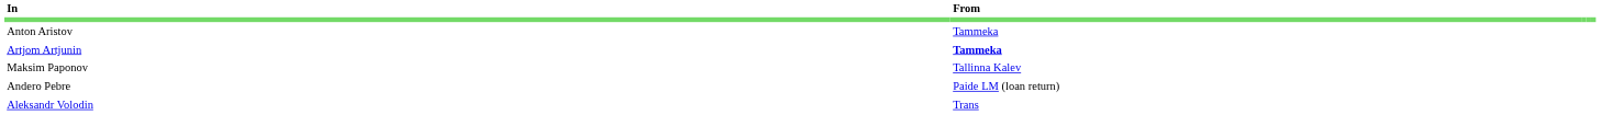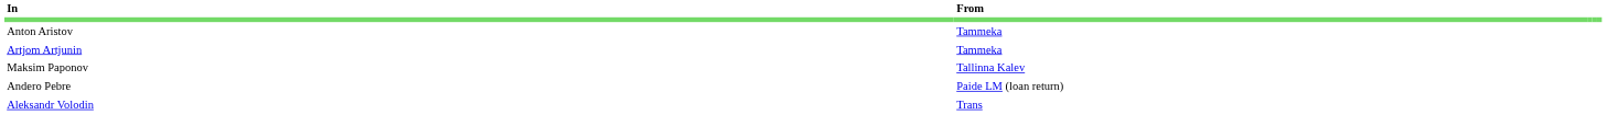Artjom Artjunin | From: bold -> normal
